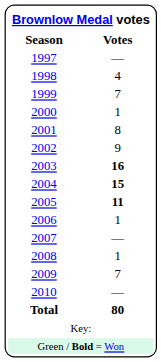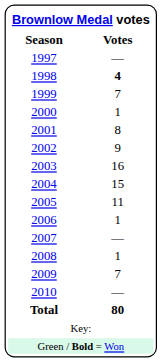1998 | Votes: normal -> bold
2003 | Votes: bold -> normal
2004 | Votes: bold -> normal
2005 | Votes: bold -> normal
